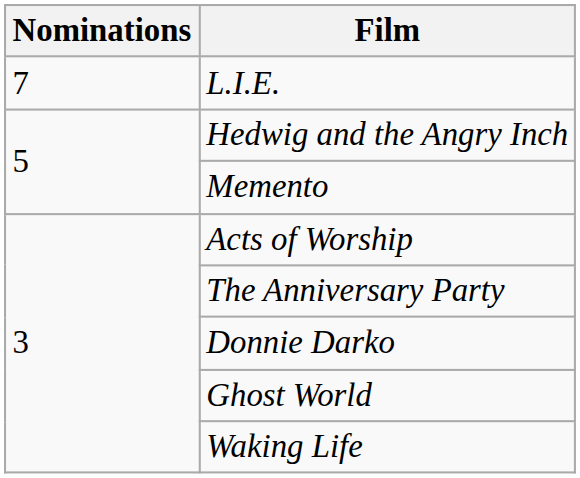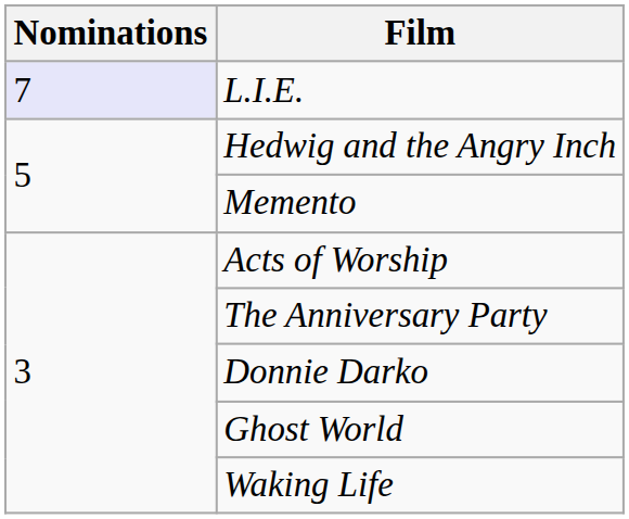L.I.E. | Nominations: no background -> lavender background
